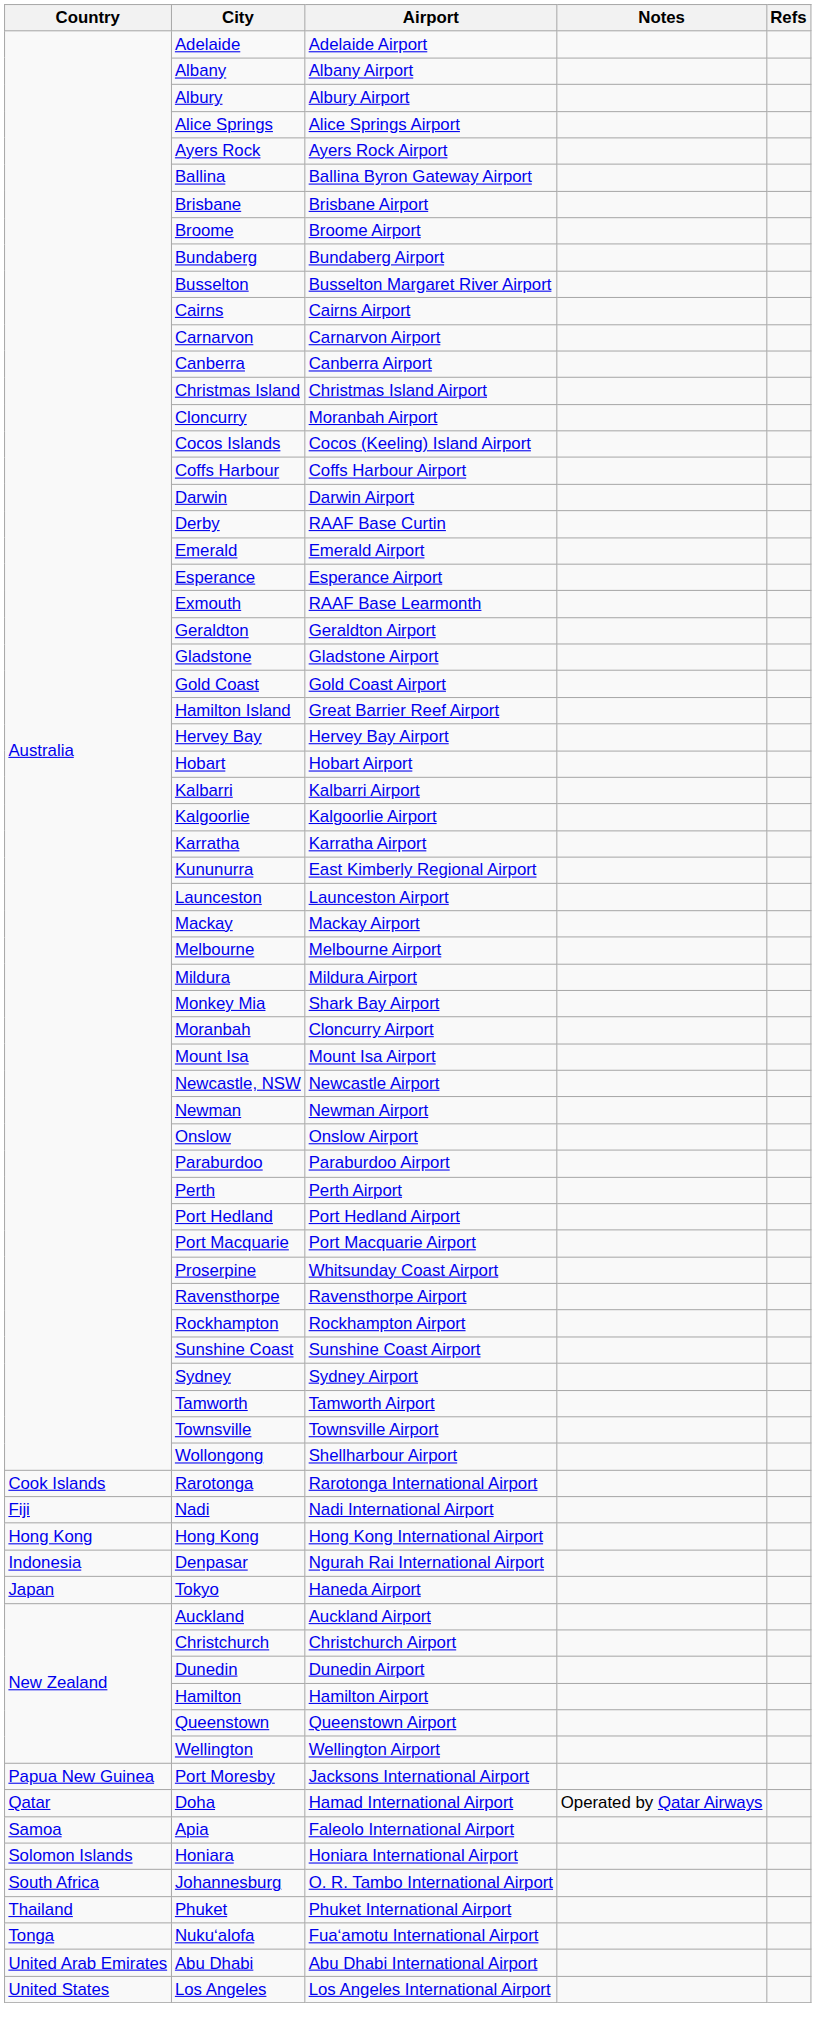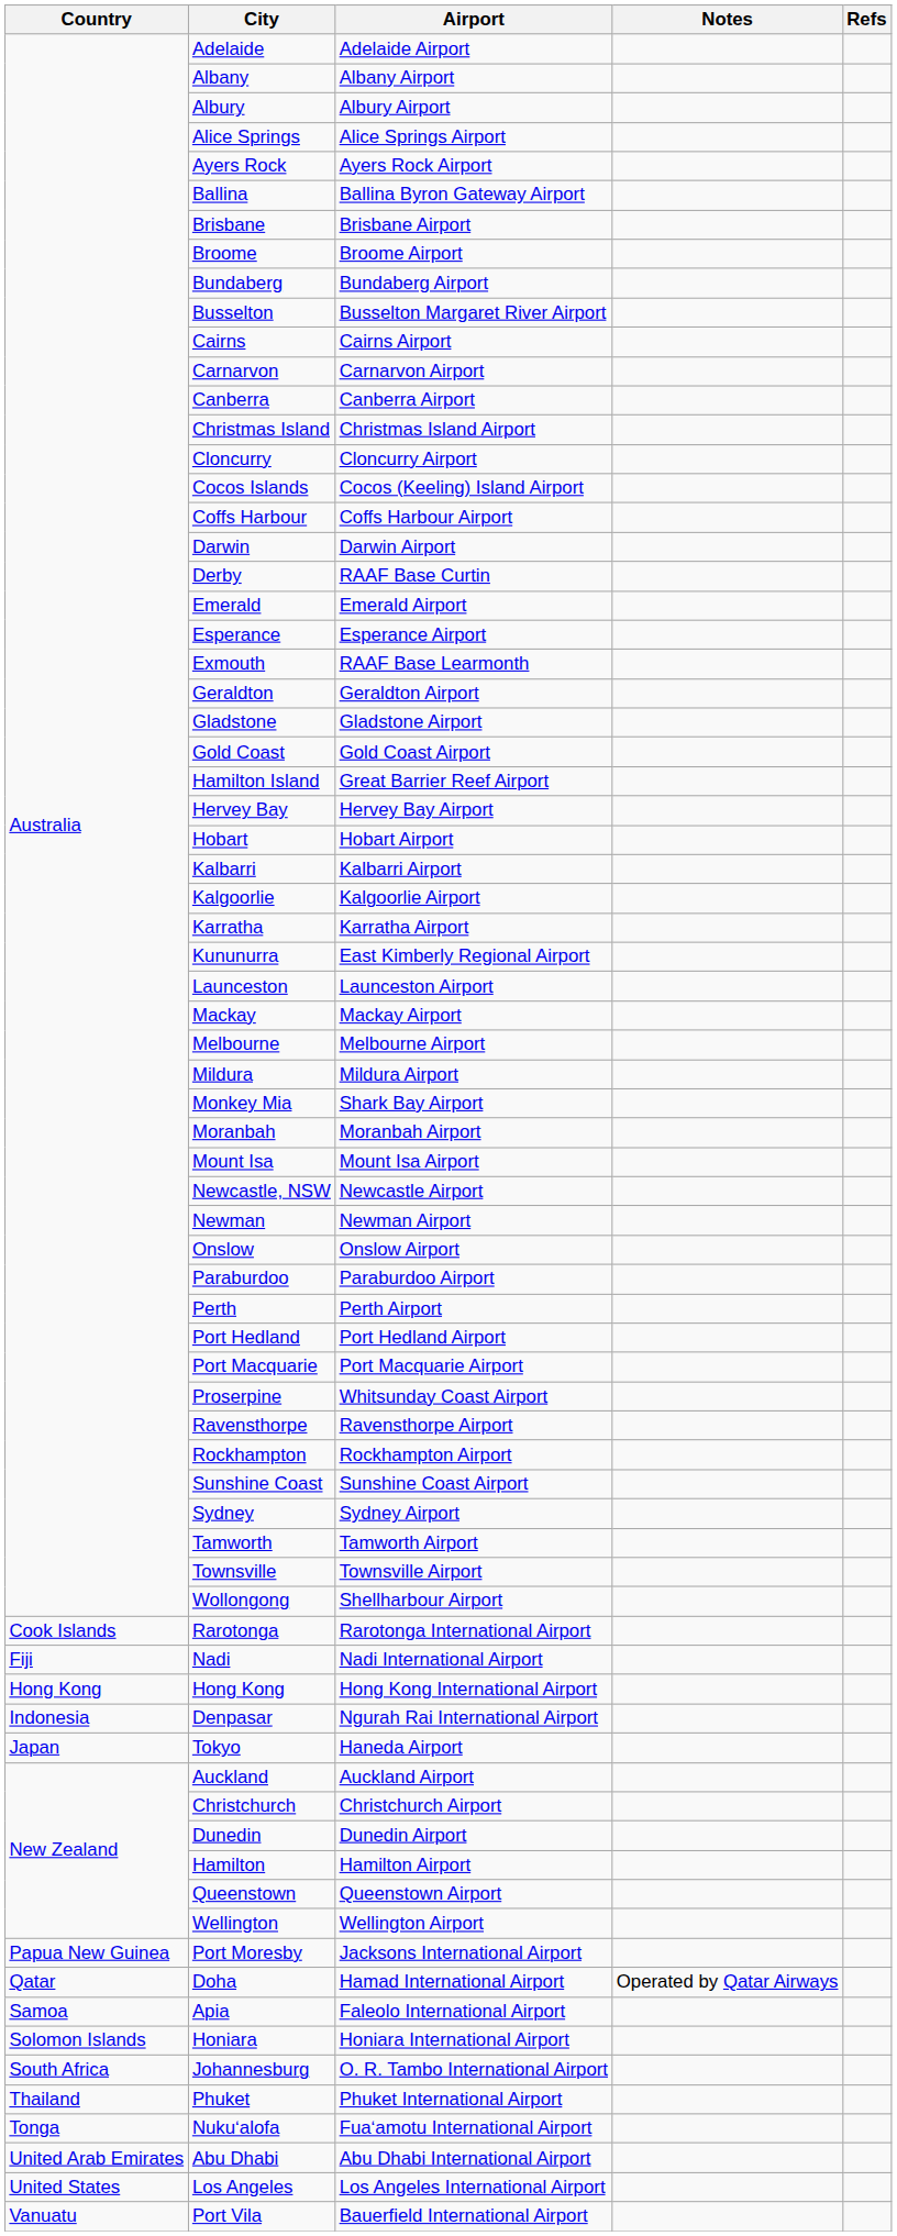Cloncurry | Airport: Moranbah Airport -> Cloncurry Airport
Moranbah | Airport: Cloncurry Airport -> Moranbah Airport
+ row: Vanuatu | Port Vila | Bauerfield International Airport
